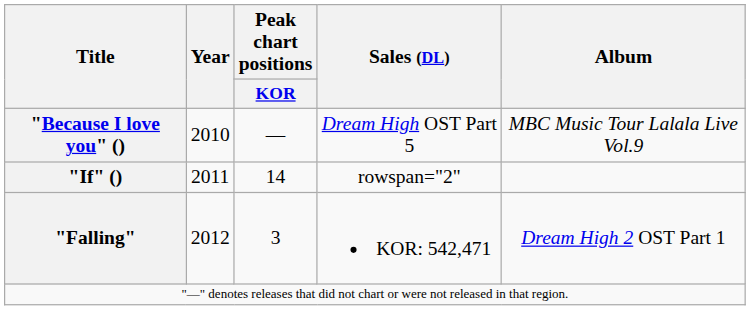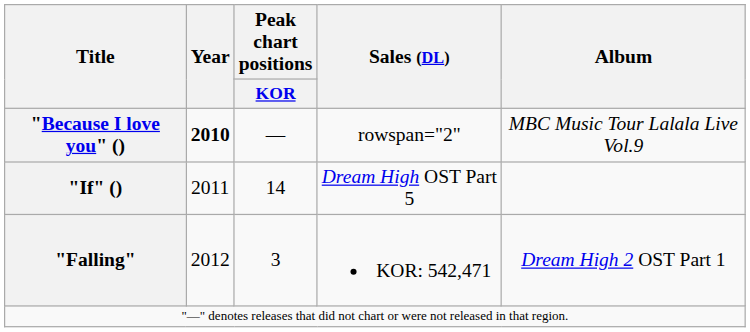"Because I love you" () | Year: normal -> bold
"Because I love you" () | Sales (DL): Dream High OST Part 5 -> rowspan="2"
"If" () | Sales (DL): rowspan="2" -> Dream High OST Part 5
